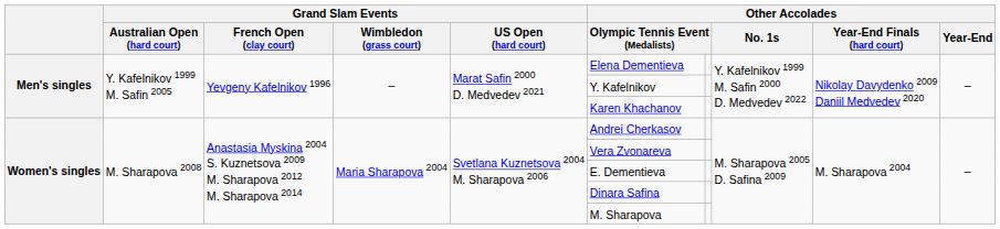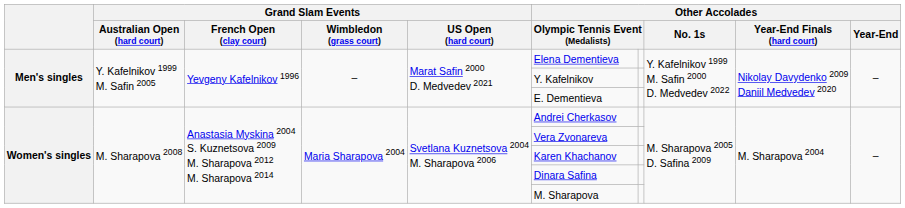row 5 | column 6: Karen Khachanov -> E. Dementieva
row 8 | column 6: E. Dementieva -> Karen Khachanov
